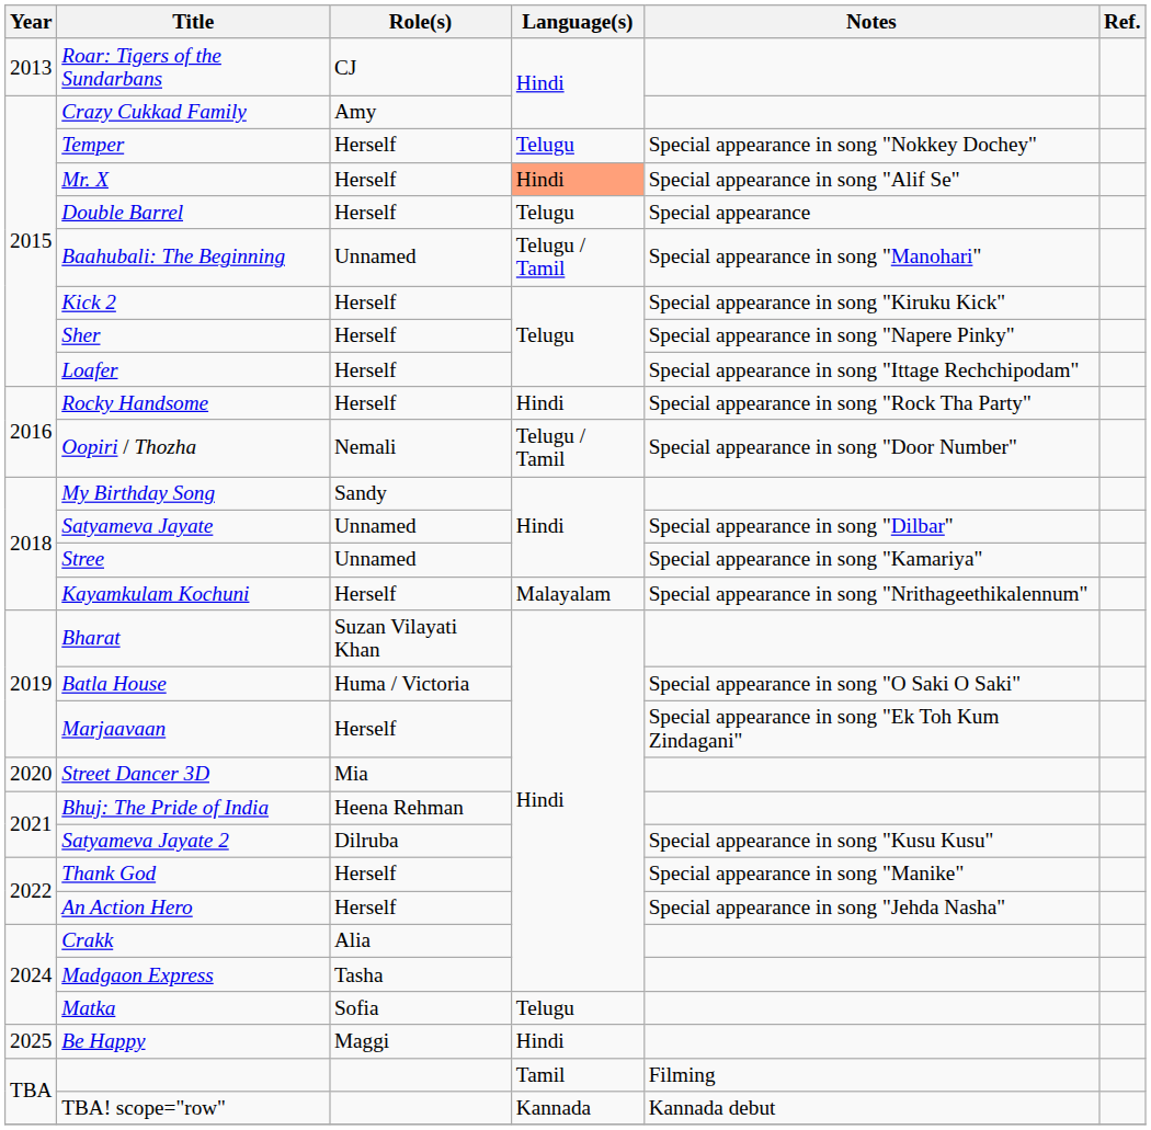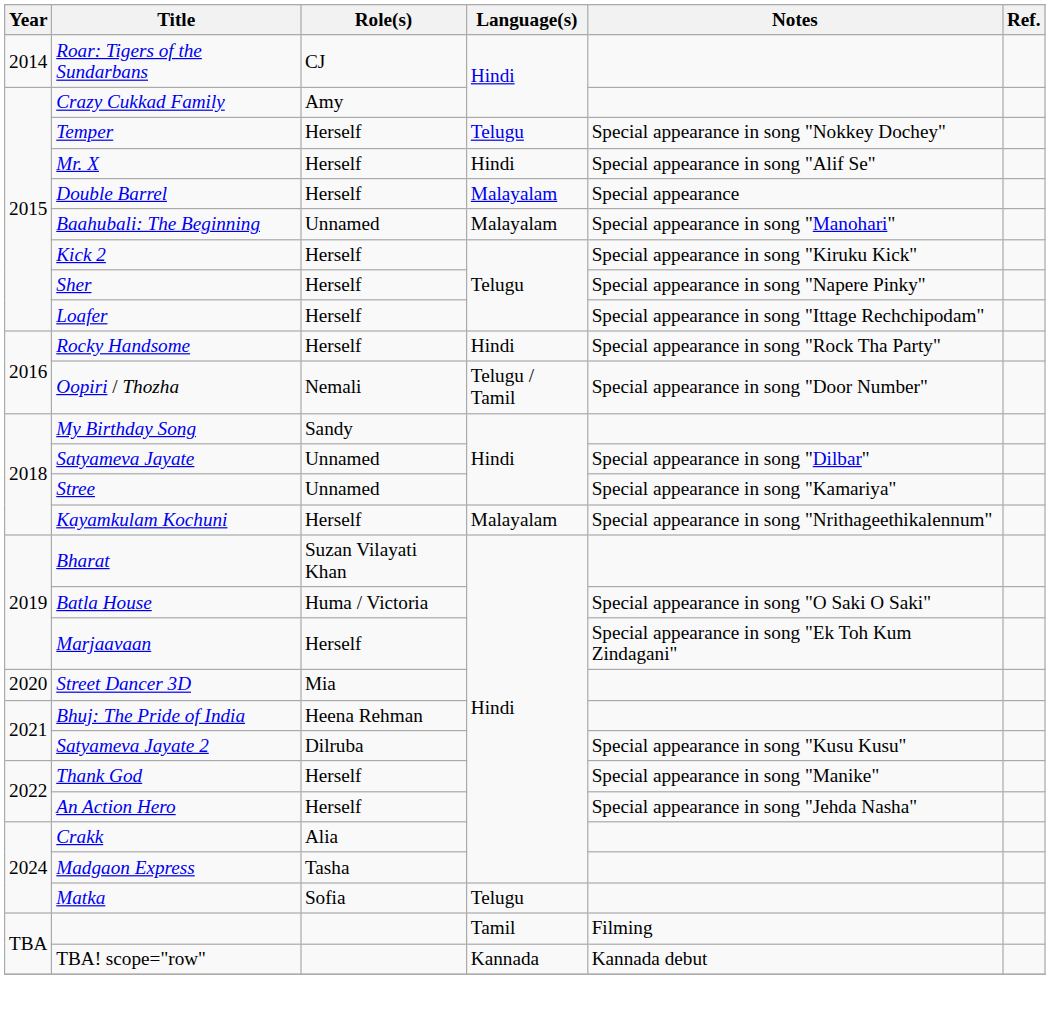Roar: Tigers of the Sundarbans | Year: 2013 -> 2014
Mr. X | Language(s): lightsalmon background -> no background
Double Barrel | Language(s): Telugu -> Malayalam
Baahubali: The Beginning | Language(s): Telugu / Tamil -> Malayalam
- row: 2025 | Be Happy | Maggi | Hindi
